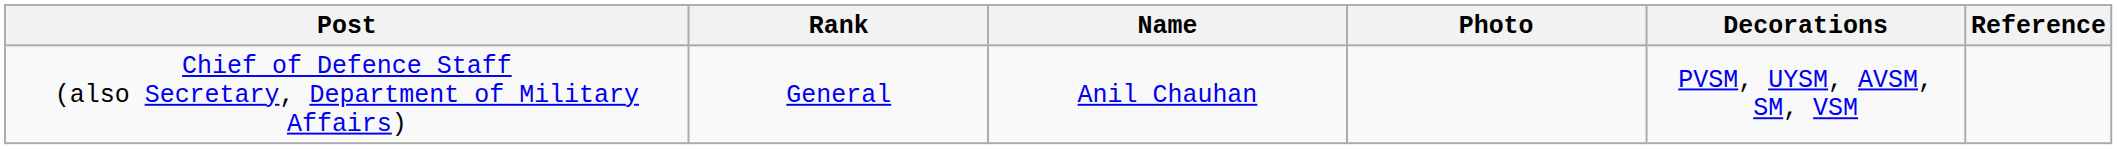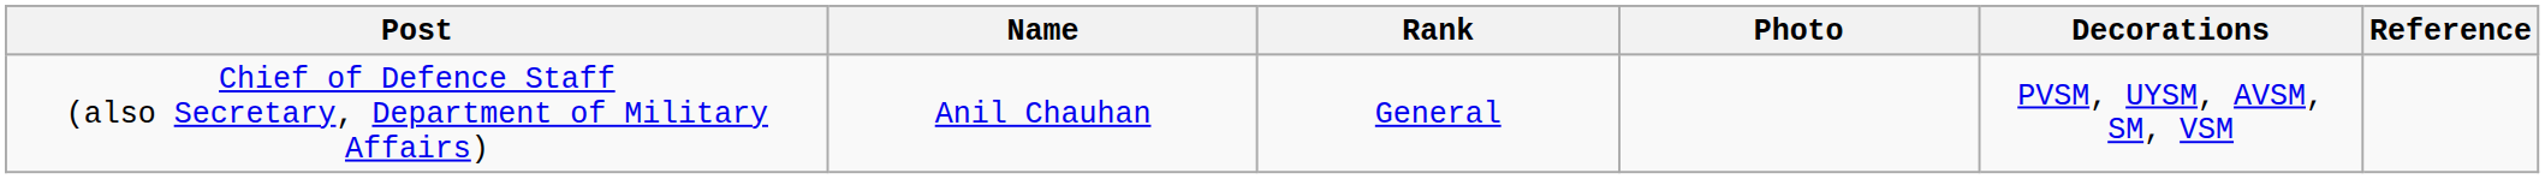columns swapped: Rank <-> Name
